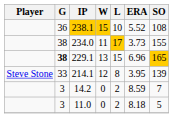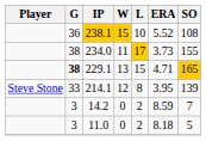229.1 | ERA: 6.96 -> 4.71
